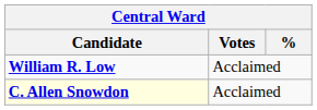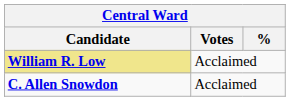William R. Low | Candidate: no background -> khaki background
C. Allen Snowdon | Candidate: lightyellow background -> no background
